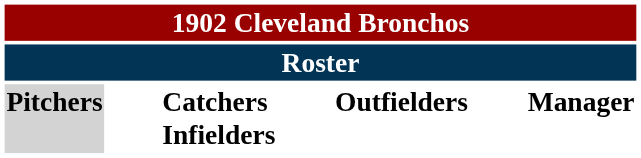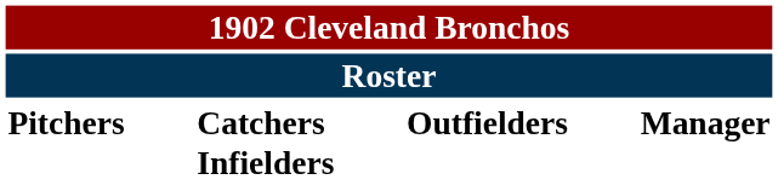Pitchers | column 1: lightgrey background -> no background
